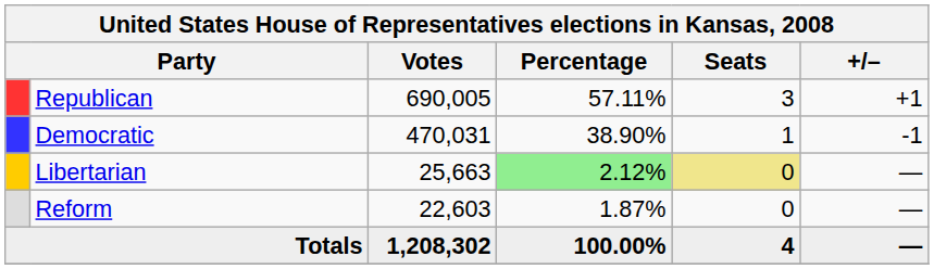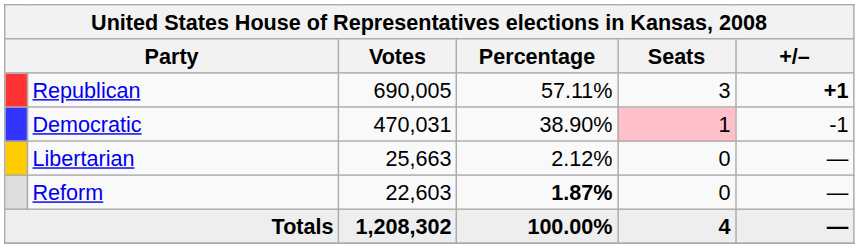Republican | +/–: normal -> bold
Democratic | Seats: no background -> pink background
Libertarian | Percentage: lightgreen background -> no background
Libertarian | Seats: khaki background -> no background
Reform | Percentage: normal -> bold
